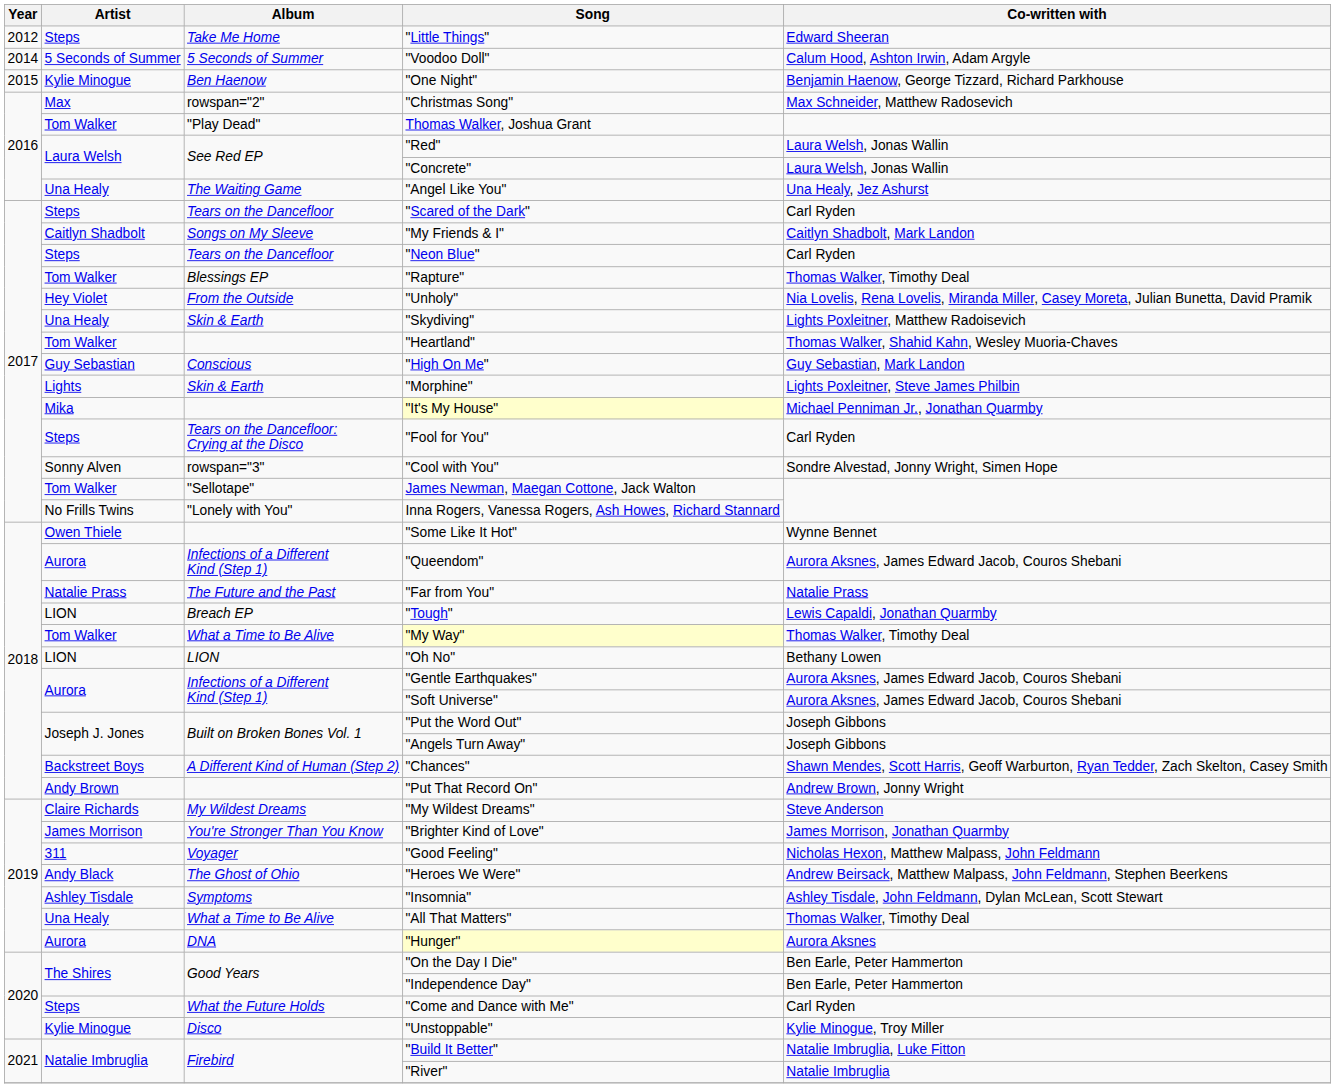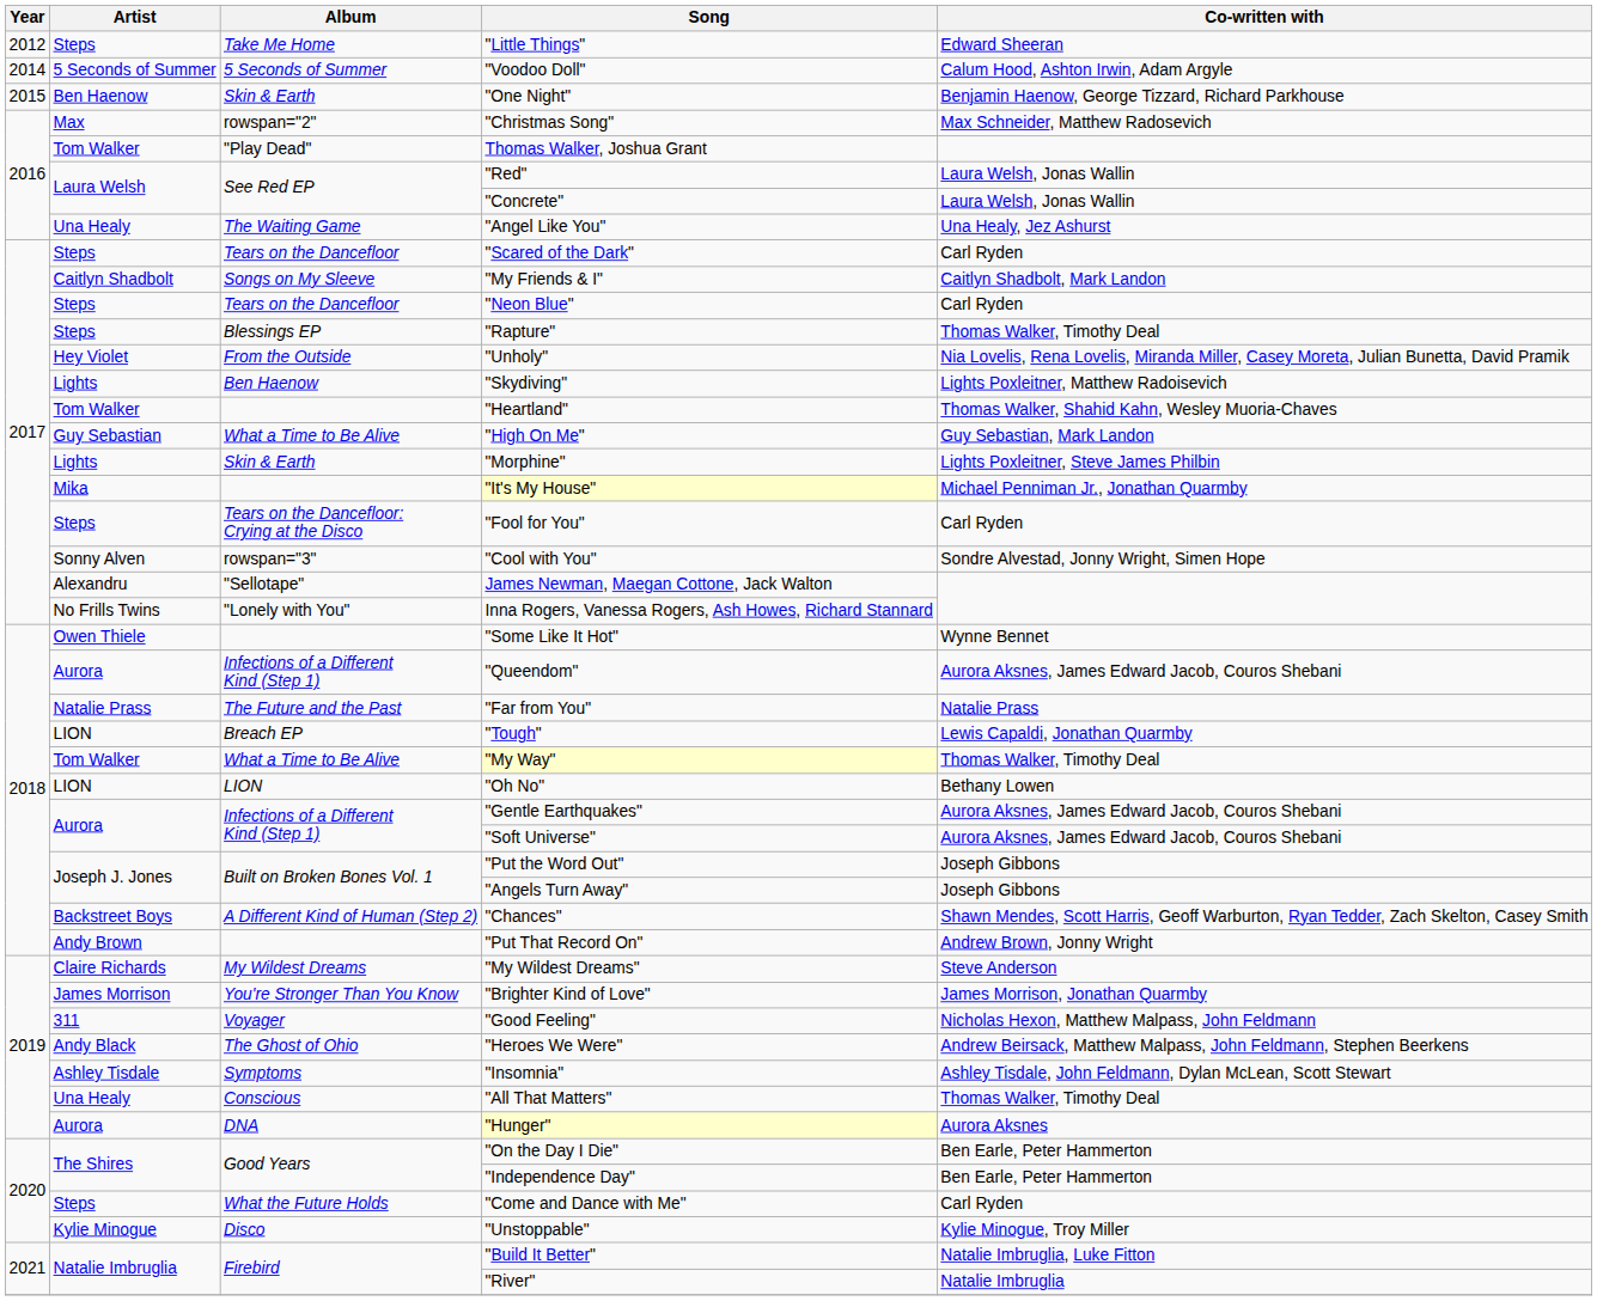"One Night" | Artist: Kylie Minogue -> Ben Haenow
"One Night" | Album: Ben Haenow -> Skin & Earth
"Rapture" | Artist: Tom Walker -> Steps
"Skydiving" | Artist: Una Healy -> Lights
"Skydiving" | Album: Skin & Earth -> Ben Haenow
"High On Me" | Album: Conscious -> What a Time to Be Alive
James Newman, Maegan Cottone, Jack Walton | Artist: Tom Walker -> Alexandru
"All That Matters" | Album: What a Time to Be Alive -> Conscious
